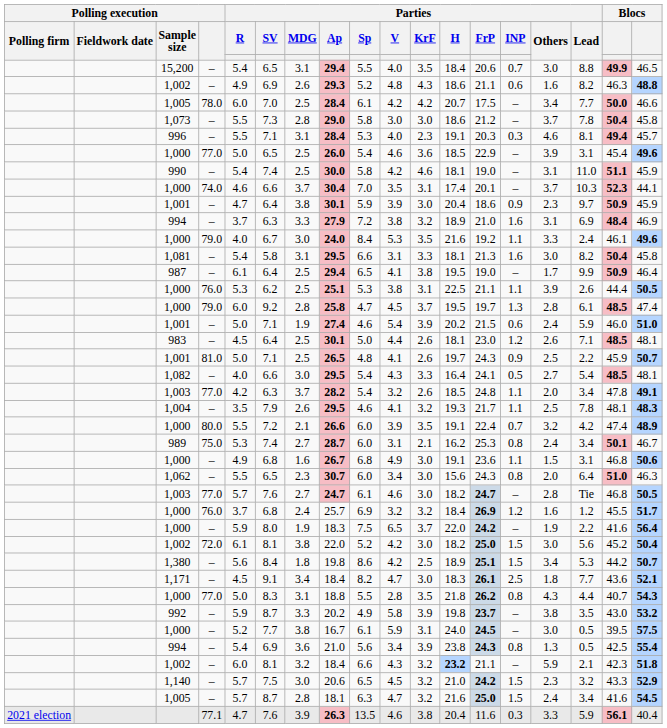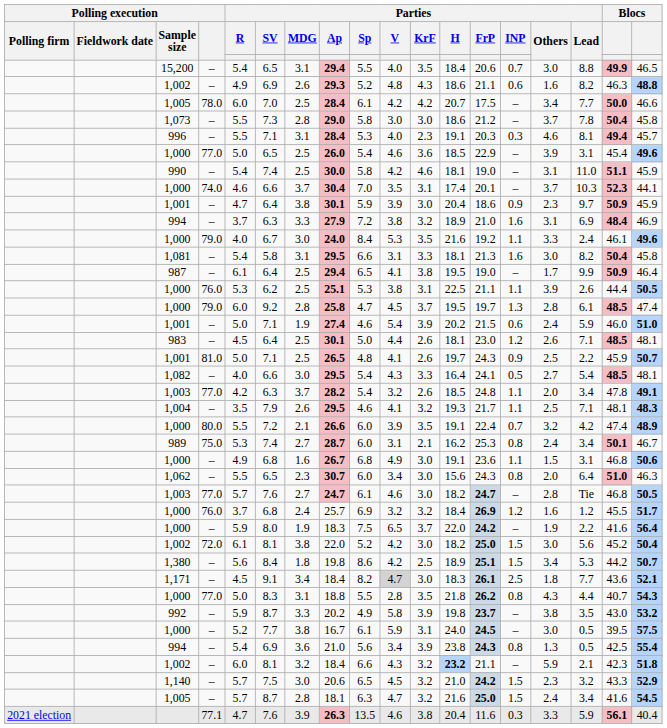1,004 | Parties / Lead: 7.8 -> 7.1
1,171 | Parties / V: no background -> lightgrey background
